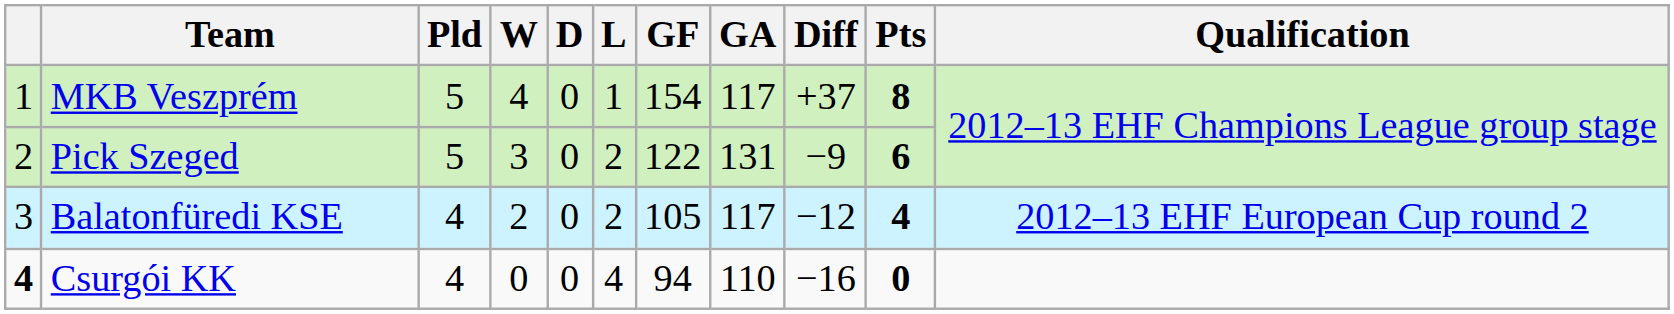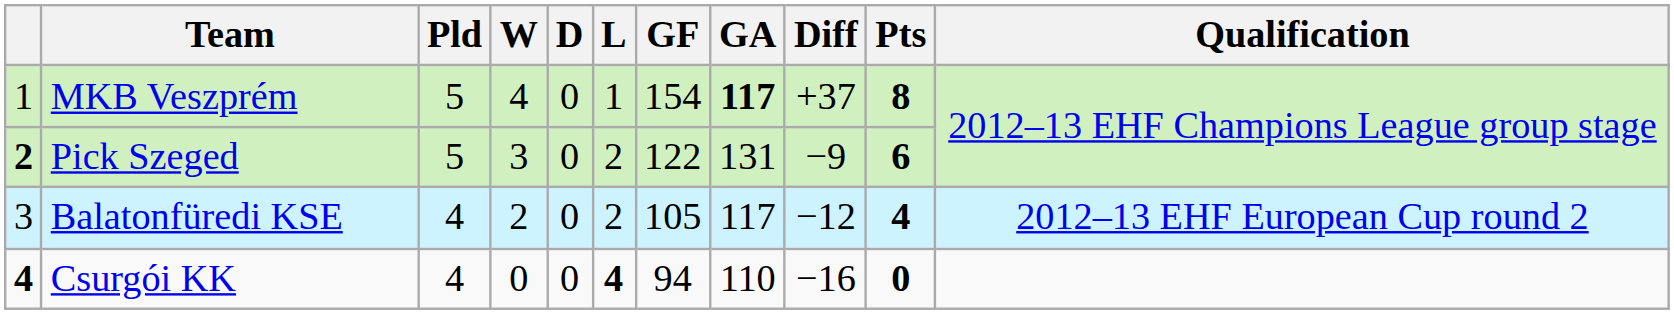MKB Veszprém | GA: normal -> bold
Pick Szeged | column 1: normal -> bold
Csurgói KK | L: normal -> bold
